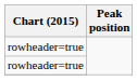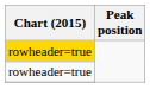row 2 | Chart (2015): no background -> gold background
